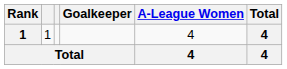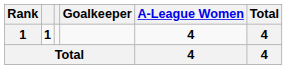row 2 | column 2: normal -> bold
row 2 | A-League Women: normal -> bold
